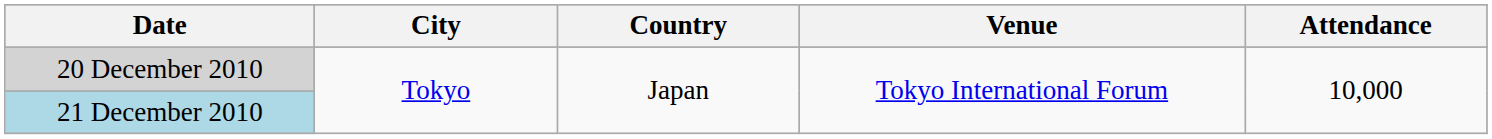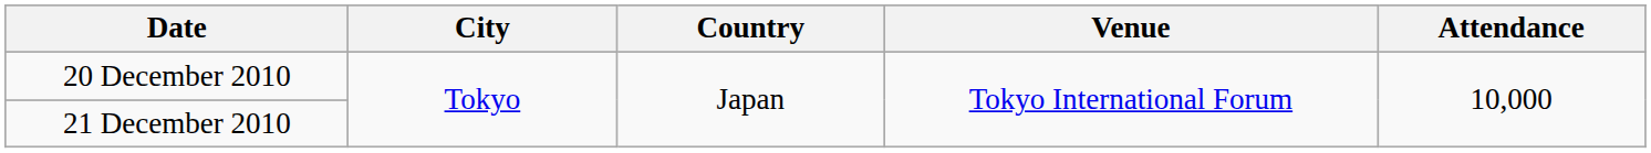20 December 2010 | Date: lightgrey background -> no background
21 December 2010 | Date: lightblue background -> no background
